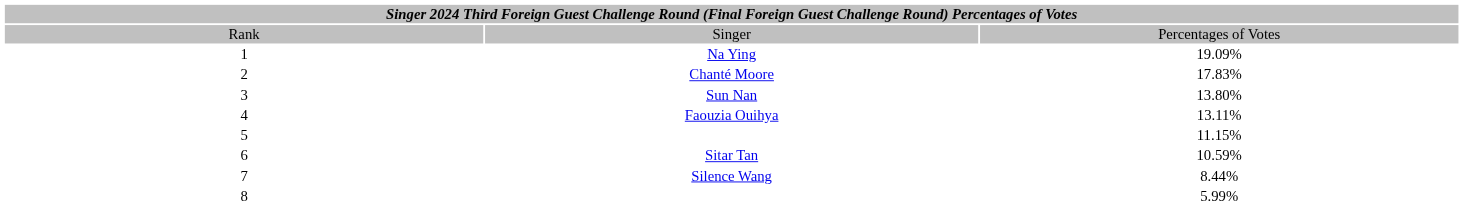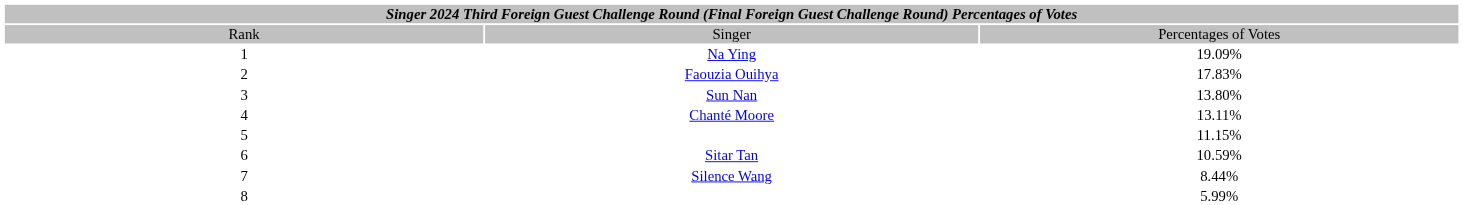2 | column 2: Chanté Moore -> Faouzia Ouihya
4 | column 2: Faouzia Ouihya -> Chanté Moore
